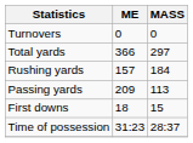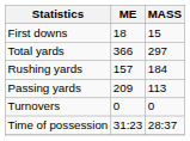rows swapped: First downs <-> Turnovers
